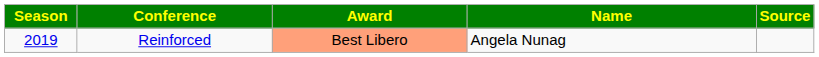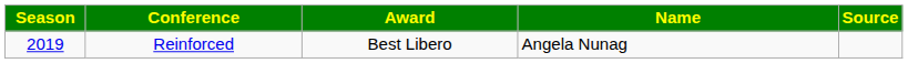Reinforced | Award: lightsalmon background -> no background
